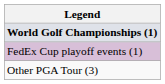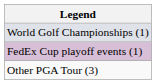row 2 | column 1: bold -> normal
